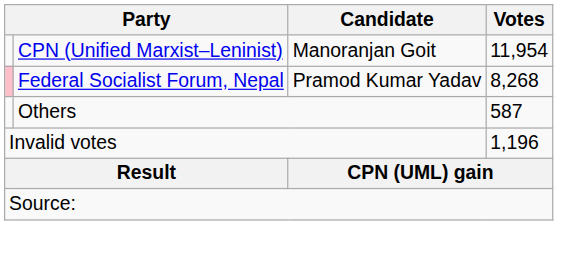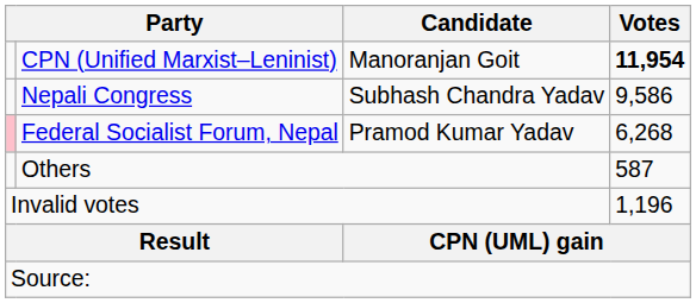CPN (Unified Marxist–Leninist) | Votes: normal -> bold
+ row: Nepali Congress | Subhash Chandra Yadav | 9,586
Federal Socialist Forum, Nepal | Votes: 8,268 -> 6,268
